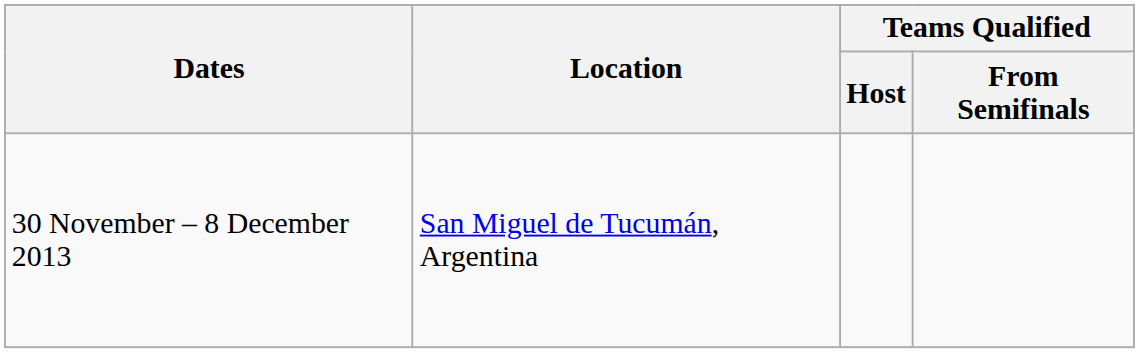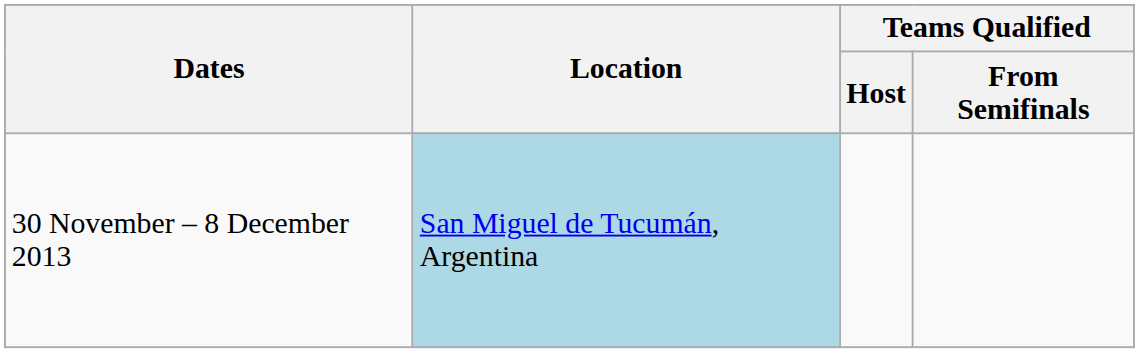30 November – 8 December 2013 | Location: no background -> lightblue background
